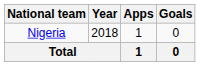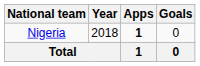Nigeria | Apps: normal -> bold
